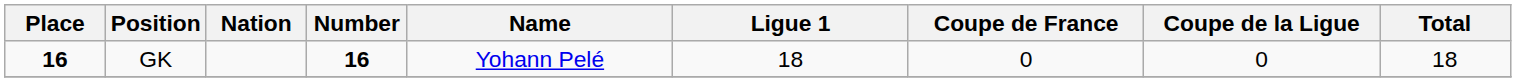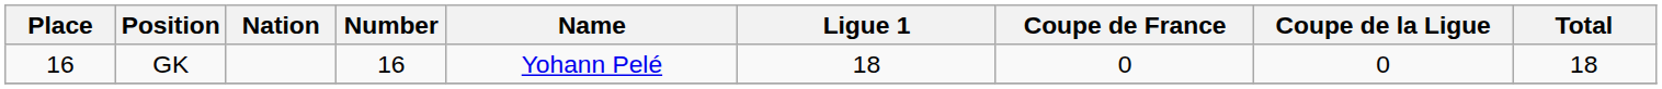GK | Place: bold -> normal
GK | Number: bold -> normal
